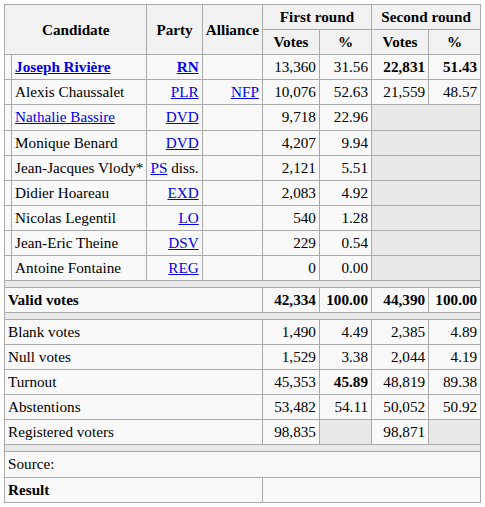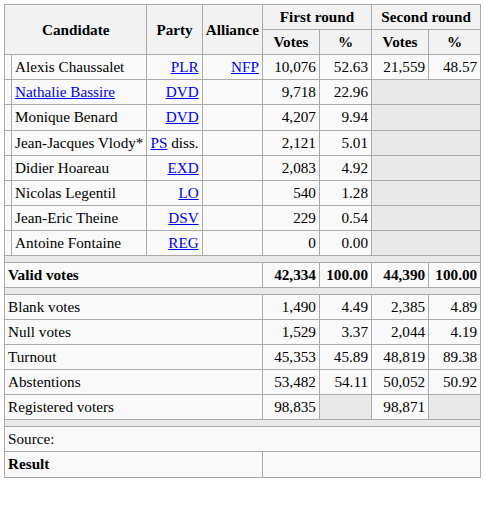- row: Joseph Rivière | RN | 13,360 | 31.56 | 22,831 | 51.43
Jean-Jacques Vlody* | First round / %: 5.51 -> 5.01
Null votes | First round / %: 3.38 -> 3.37
Turnout | First round / %: bold -> normal
